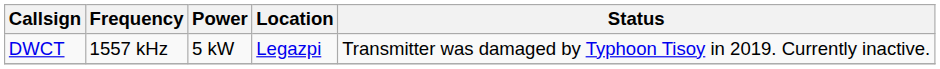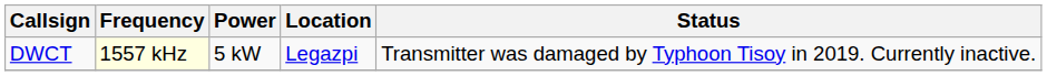DWCT | Frequency: no background -> lightyellow background
